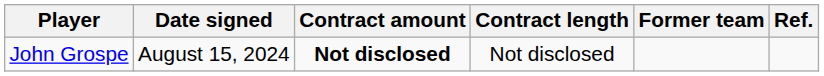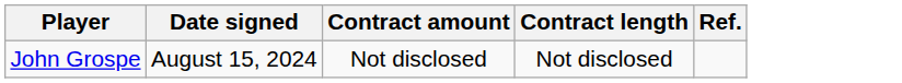- column: Former team
John Grospe | Contract amount: bold -> normal
